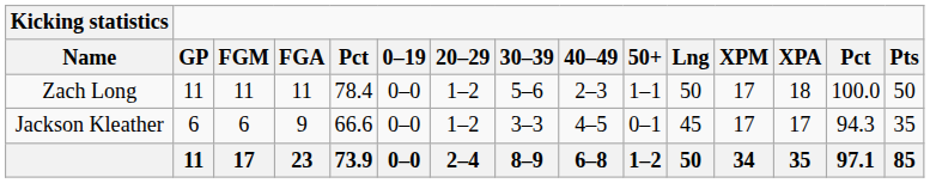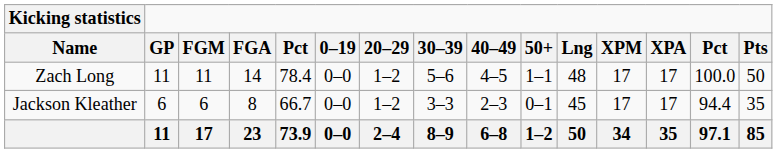Zach Long | FGA: 11 -> 14
Zach Long | 40–49: 2–3 -> 4–5
Zach Long | Lng: 50 -> 48
Zach Long | XPA: 18 -> 17
Jackson Kleather | FGA: 9 -> 8
Jackson Kleather | column 5: 66.6 -> 66.7
Jackson Kleather | 40–49: 4–5 -> 2–3
Jackson Kleather | column 14: 94.3 -> 94.4
